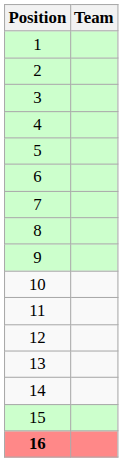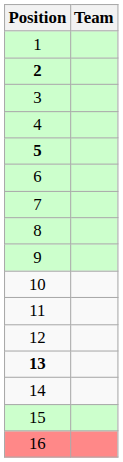2 | Position: normal -> bold
5 | Position: normal -> bold
13 | Position: normal -> bold
16 | Position: bold -> normal
